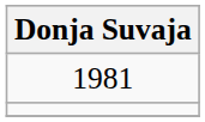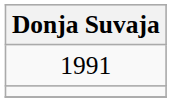row 2 | column 1: 1981 -> 1991
